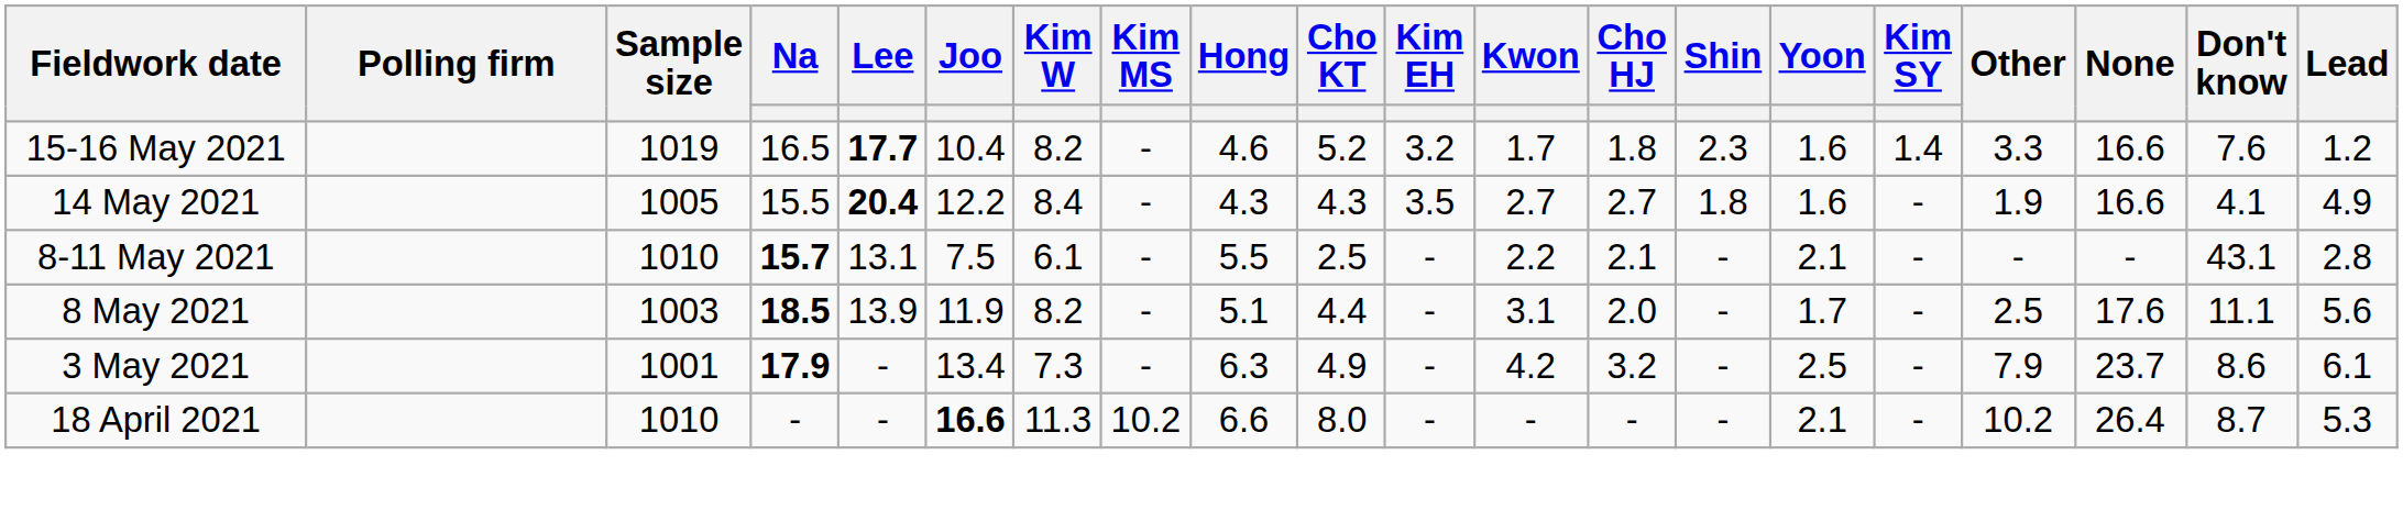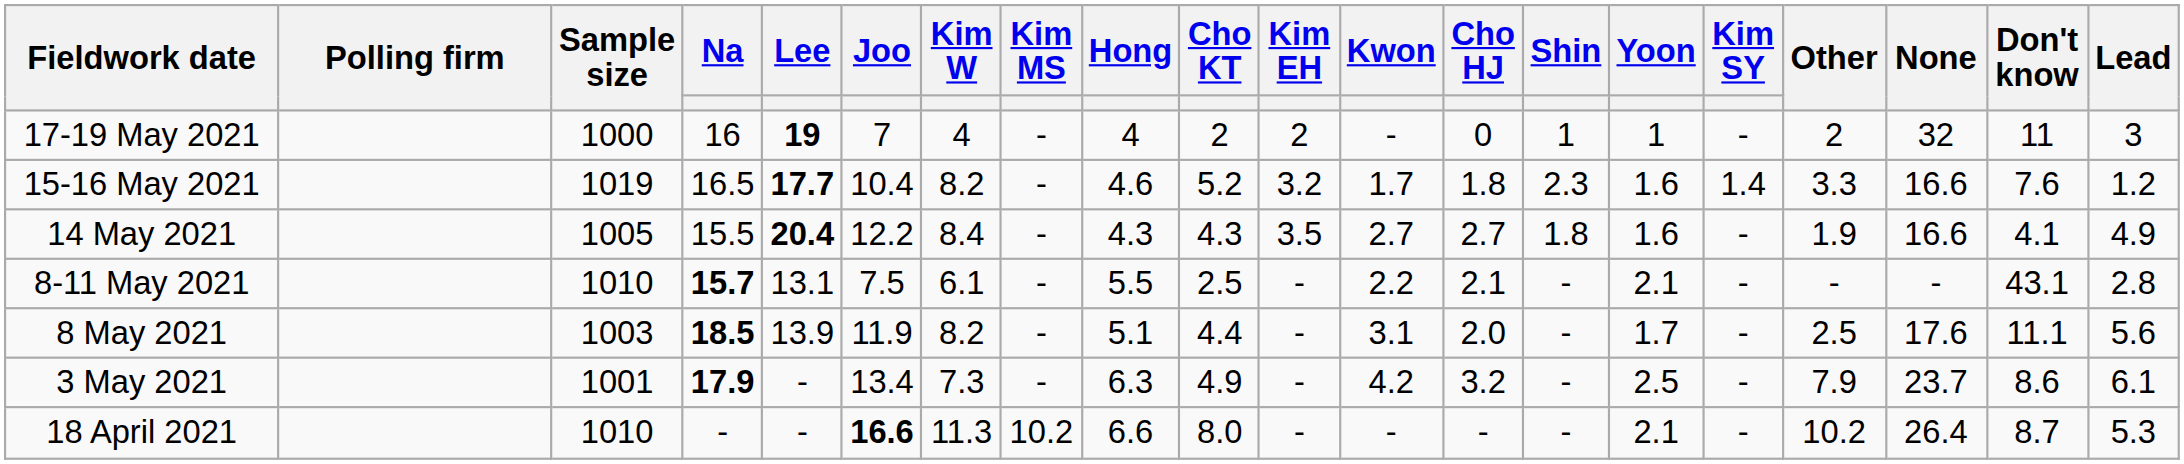+ row: 17-19 May 2021 | 1000 | 16 | 19 | 7 | 4 | - | 4 | 2 | 2 | - | 0 | 1 | 1 | - | 2 | 32 | 11 | 3
